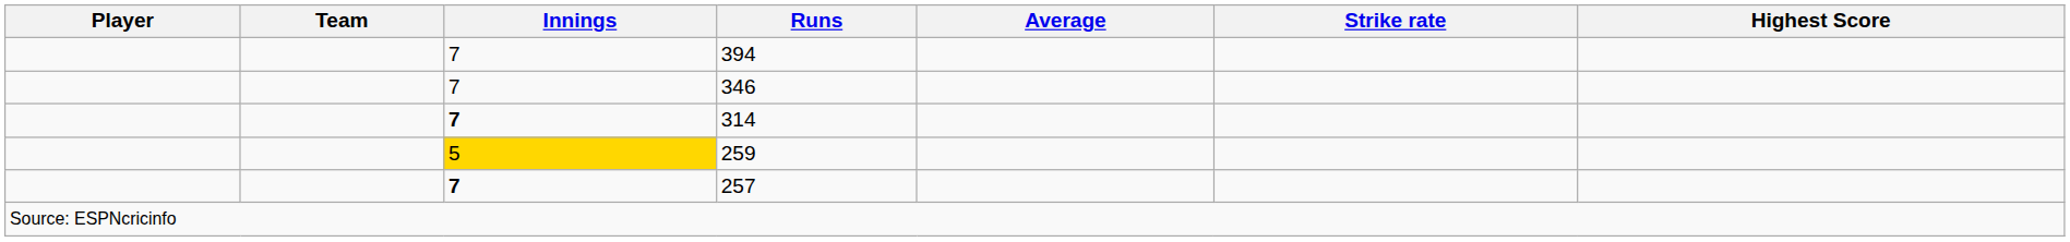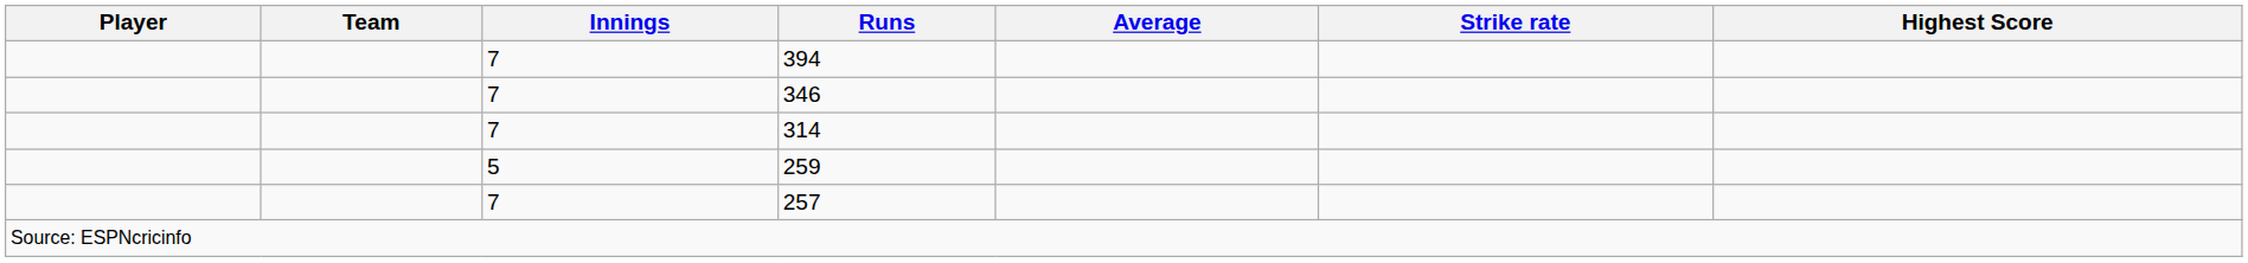314 | Innings: bold -> normal
259 | Innings: gold background -> no background
257 | Innings: bold -> normal
